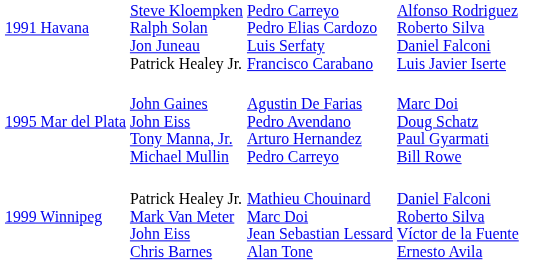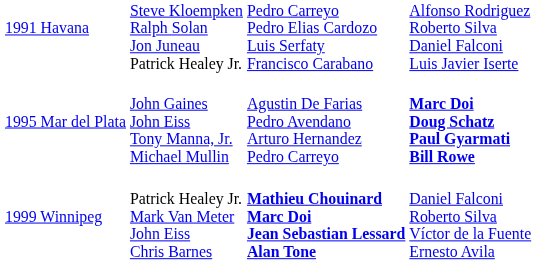1995 Mar del Plata | column 4: normal -> bold
1999 Winnipeg | column 3: normal -> bold
